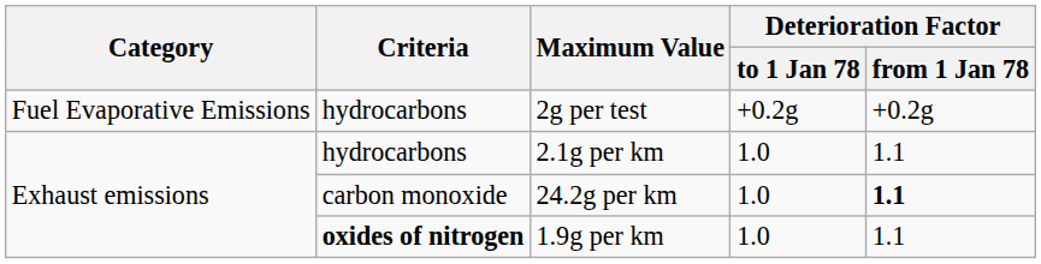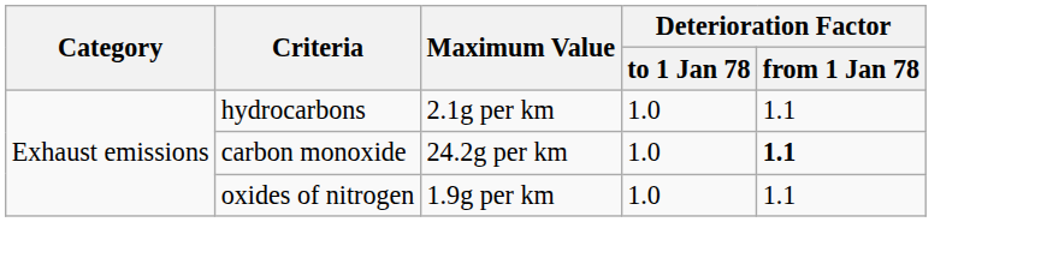- row: Fuel Evaporative Emissions | hydrocarbons | 2g per test | +0.2g | +0.2g
1.9g per km | Criteria: bold -> normal
